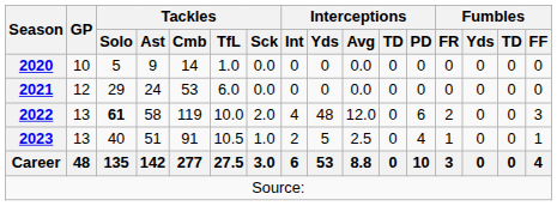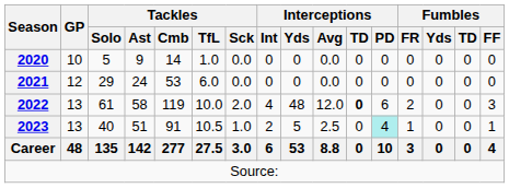2022 | Tackles / Solo: bold -> normal
2022 | Interceptions / TD: normal -> bold
2023 | Interceptions / PD: no background -> paleturquoise background
